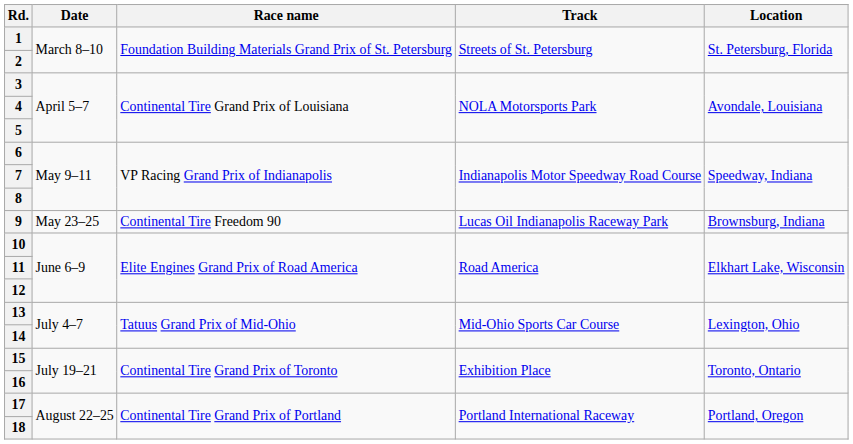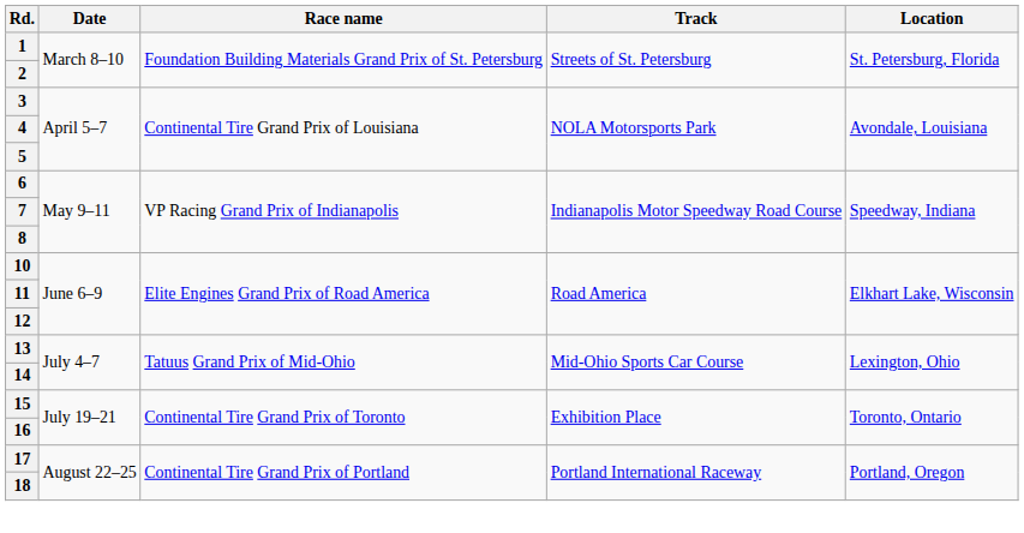- row: 9 | May 23–25 | Continental Tire Freedom 90 | Lucas Oil Indianapolis Raceway Park | Brownsburg, Indiana
